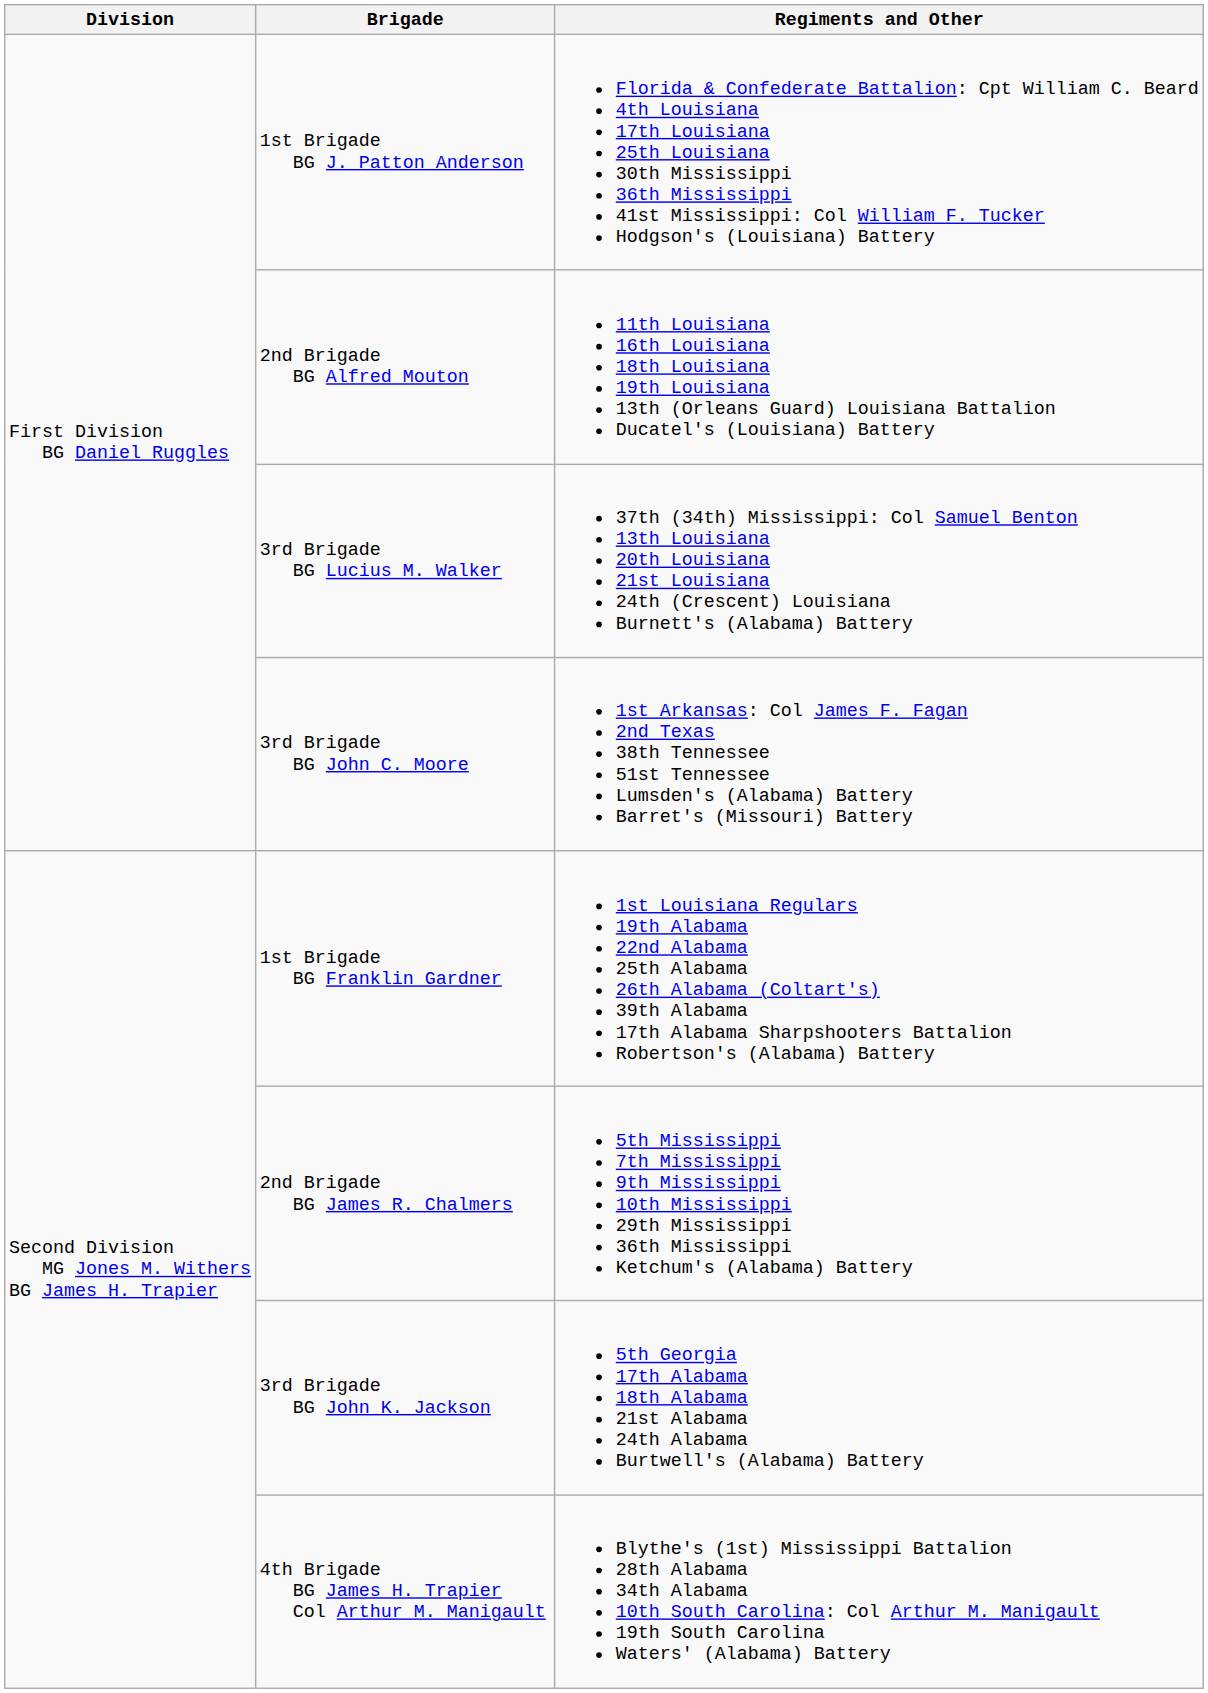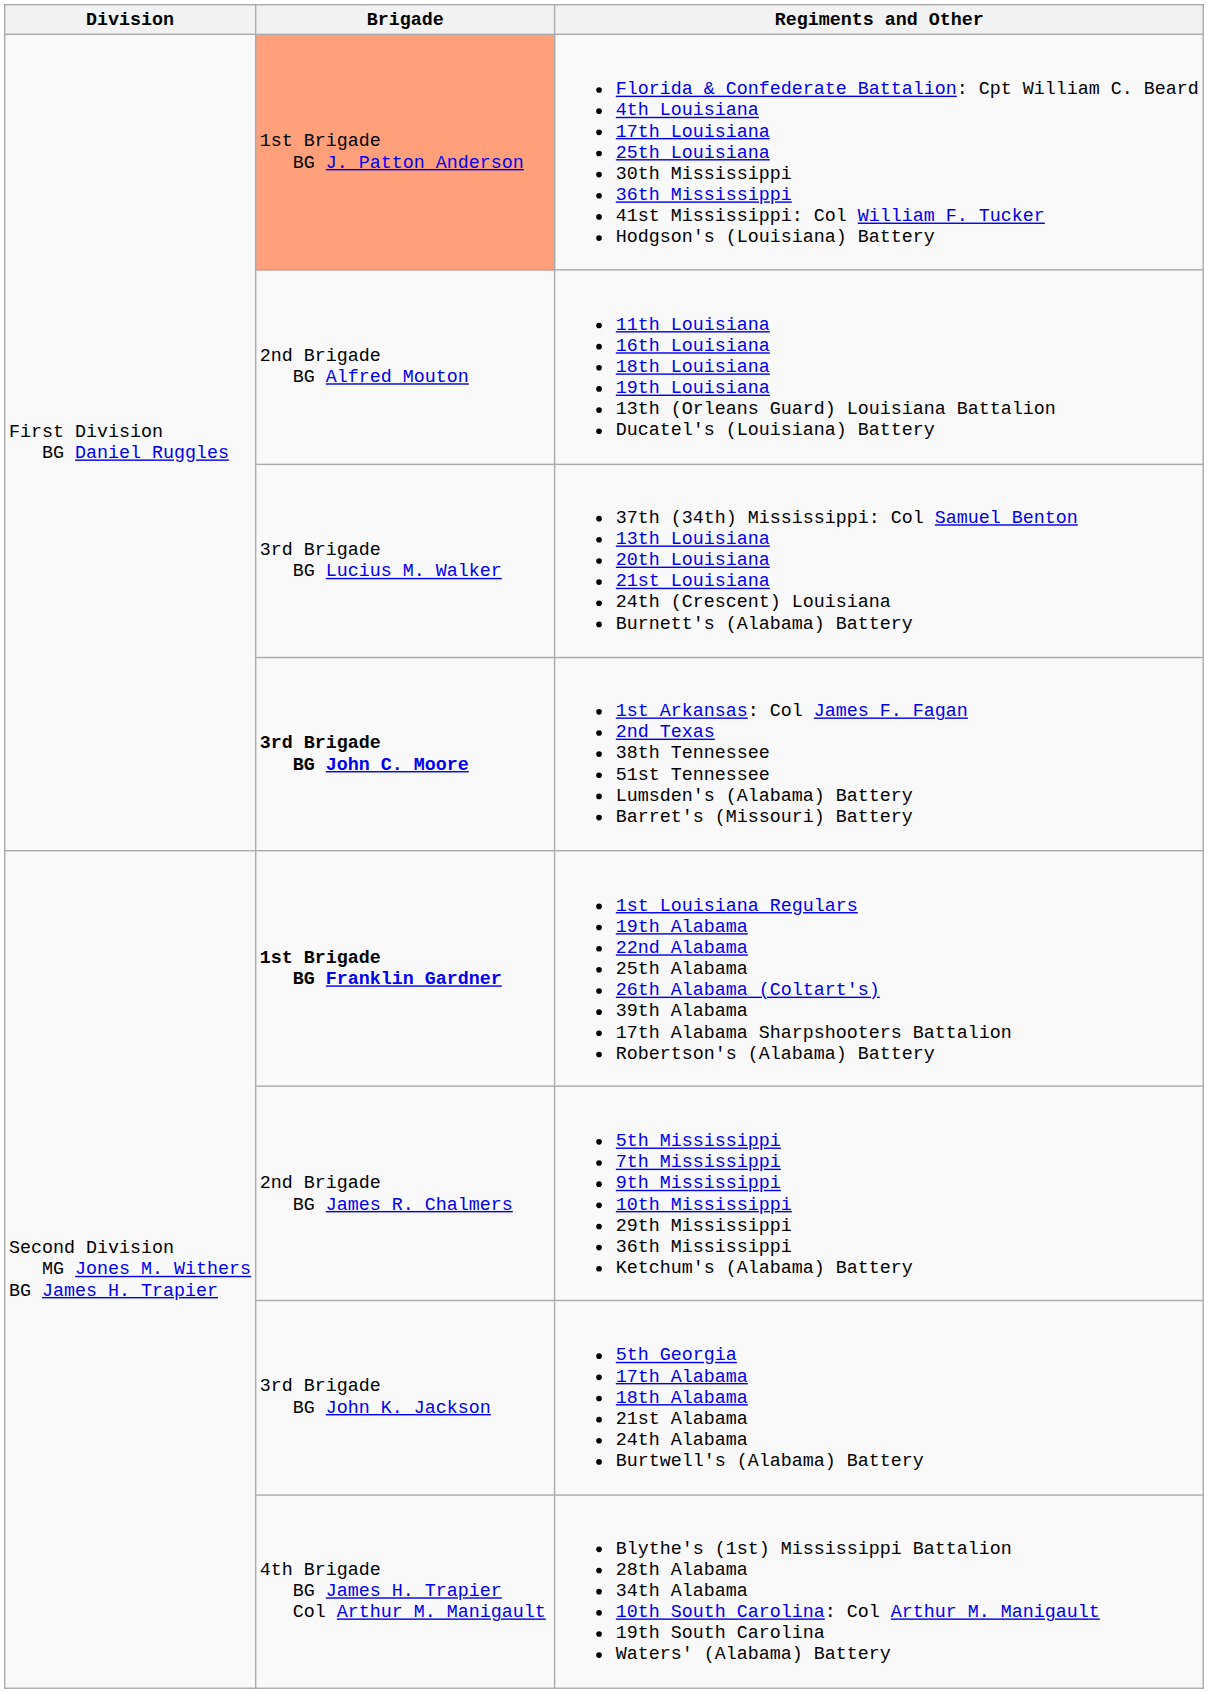1st Brigade BG J. Patton Anderson | Brigade: no background -> lightsalmon background
3rd Brigade BG John C. Moore | Brigade: normal -> bold
1st Brigade BG Franklin Gardner | Brigade: normal -> bold
